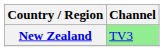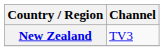New Zealand | Channel: lightgreen background -> no background
